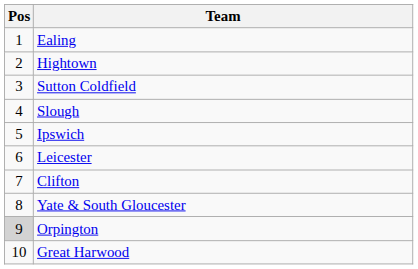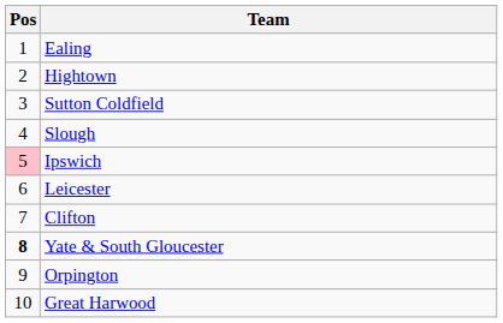Ipswich | Pos: no background -> pink background
Yate & South Gloucester | Pos: normal -> bold
Orpington | Pos: lightgrey background -> no background
